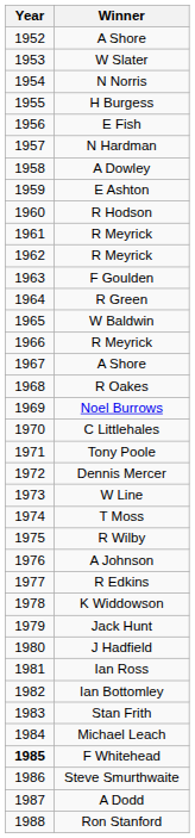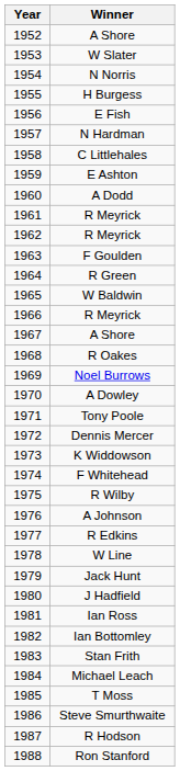row 8 | Winner: A Dowley -> C Littlehales
row 10 | Winner: R Hodson -> A Dodd
row 20 | Winner: C Littlehales -> A Dowley
row 23 | Winner: W Line -> K Widdowson
row 24 | Winner: T Moss -> F Whitehead
row 28 | Winner: K Widdowson -> W Line
row 35 | Year: bold -> normal
row 35 | Winner: F Whitehead -> T Moss
row 37 | Winner: A Dodd -> R Hodson
